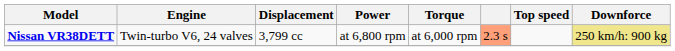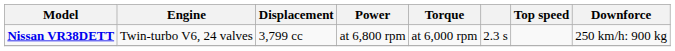Nissan VR38DETT | column 6: lightsalmon background -> no background
Nissan VR38DETT | Downforce: khaki background -> no background
